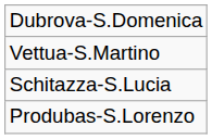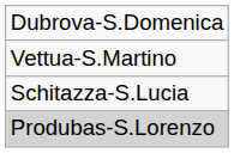row 4 | column 1: no background -> lightgrey background
